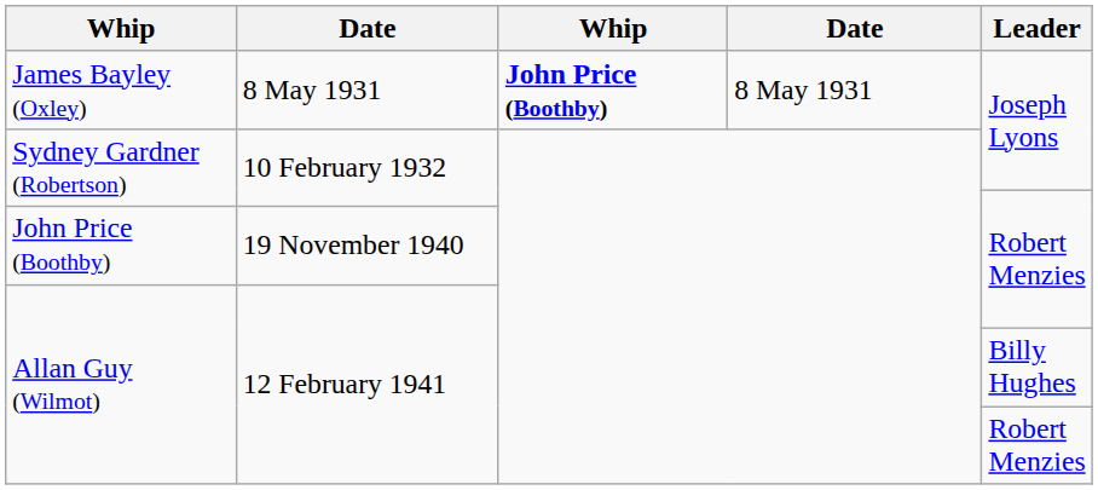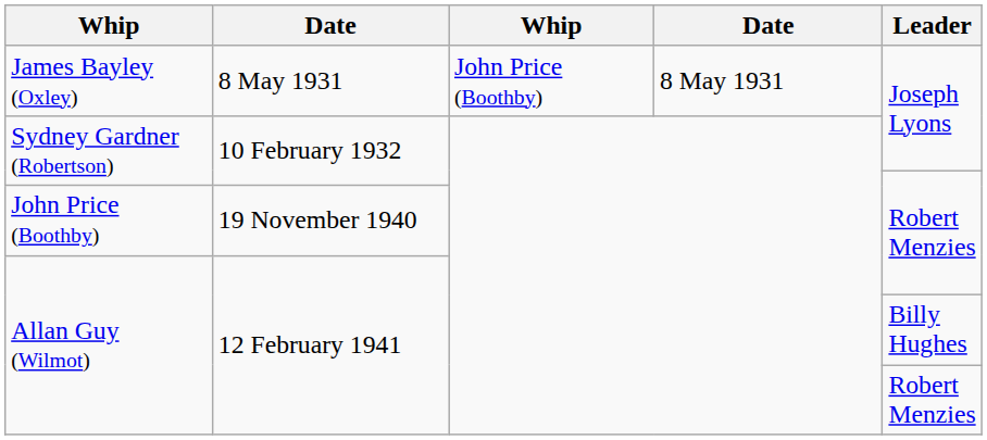James Bayley (Oxley) | column 3: bold -> normal
